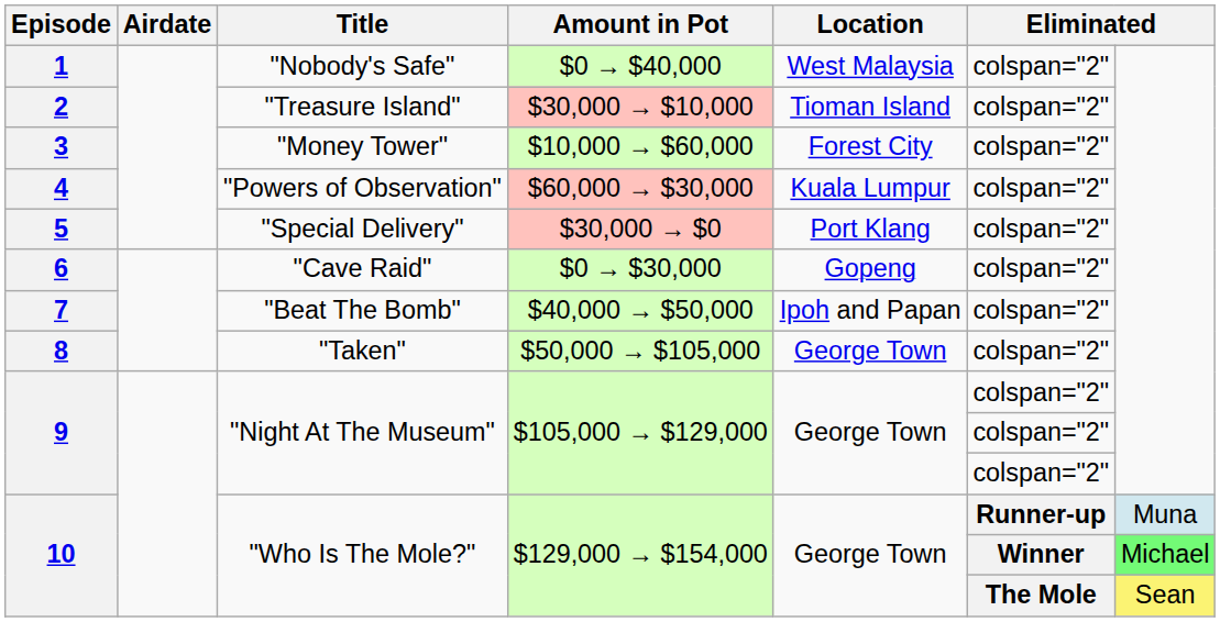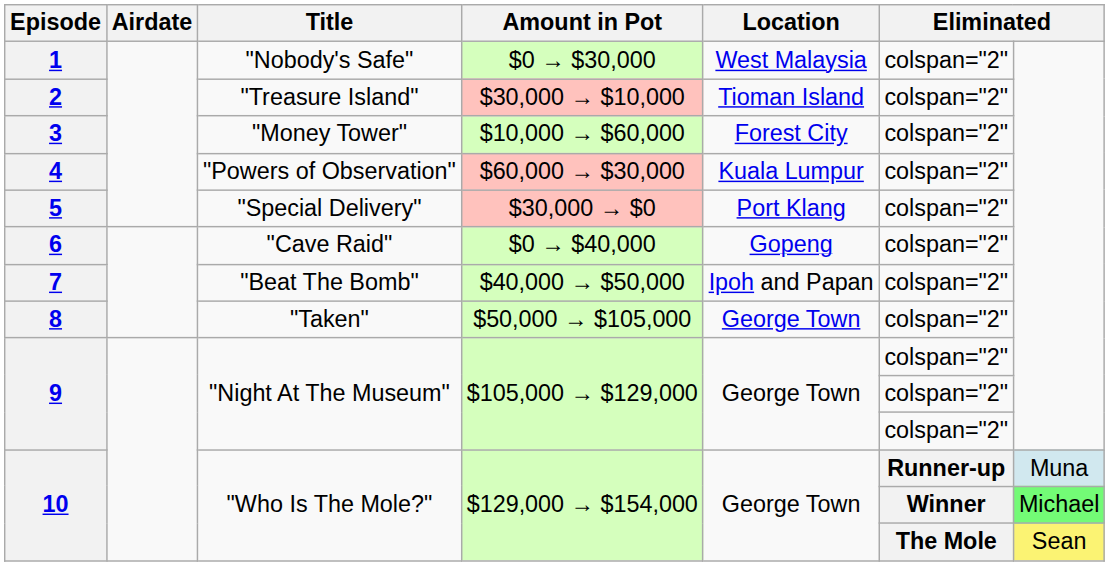1 | Amount in Pot: $0 → $40,000 -> $0 → $30,000
6 | Amount in Pot: $0 → $30,000 -> $0 → $40,000
